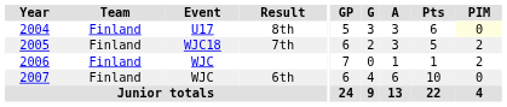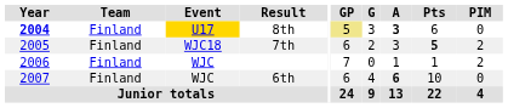8th | Year: normal -> bold
8th | Event: no background -> gold background
8th | GP: no background -> khaki background
8th | A: normal -> bold
8th | PIM: lightyellow background -> no background
7th | Pts: normal -> bold
6th | A: normal -> bold
